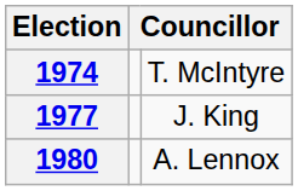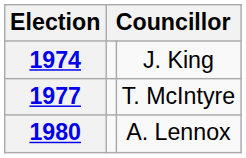1974 | column 3: T. McIntyre -> J. King
1977 | column 3: J. King -> T. McIntyre
